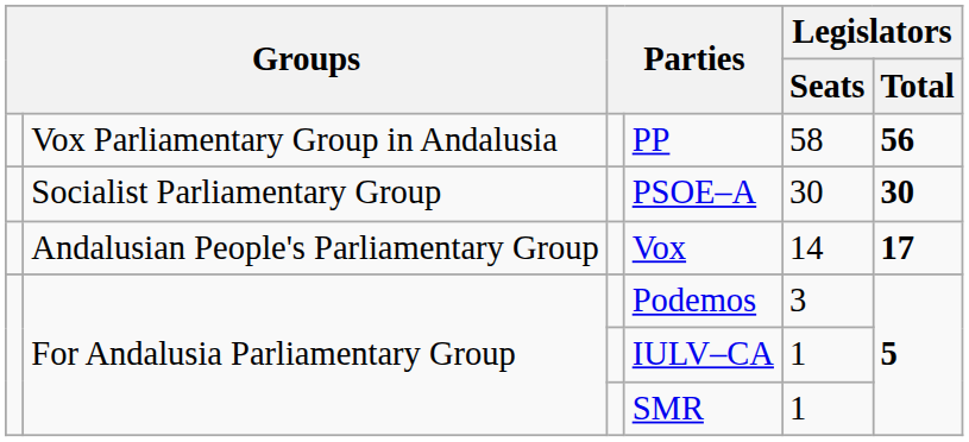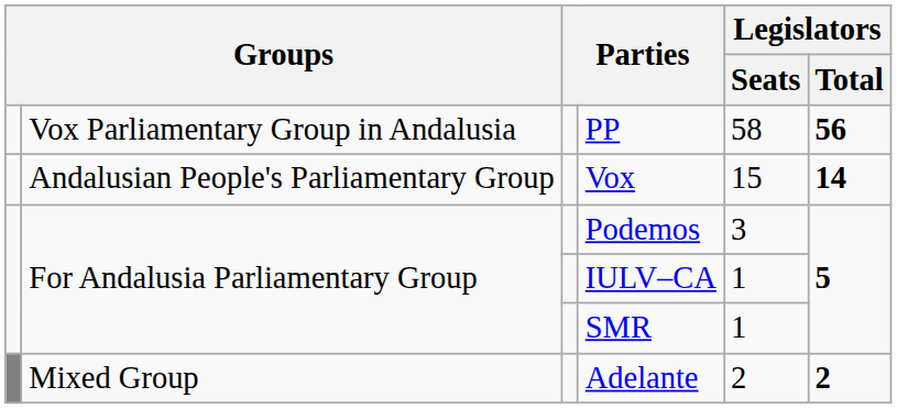- row: Socialist Parliamentary Group | PSOE–A | 30 | 30
Vox | Legislators / Seats: 14 -> 15
Vox | Legislators / Total: 17 -> 14
+ row: Mixed Group | Adelante | 2 | 2
